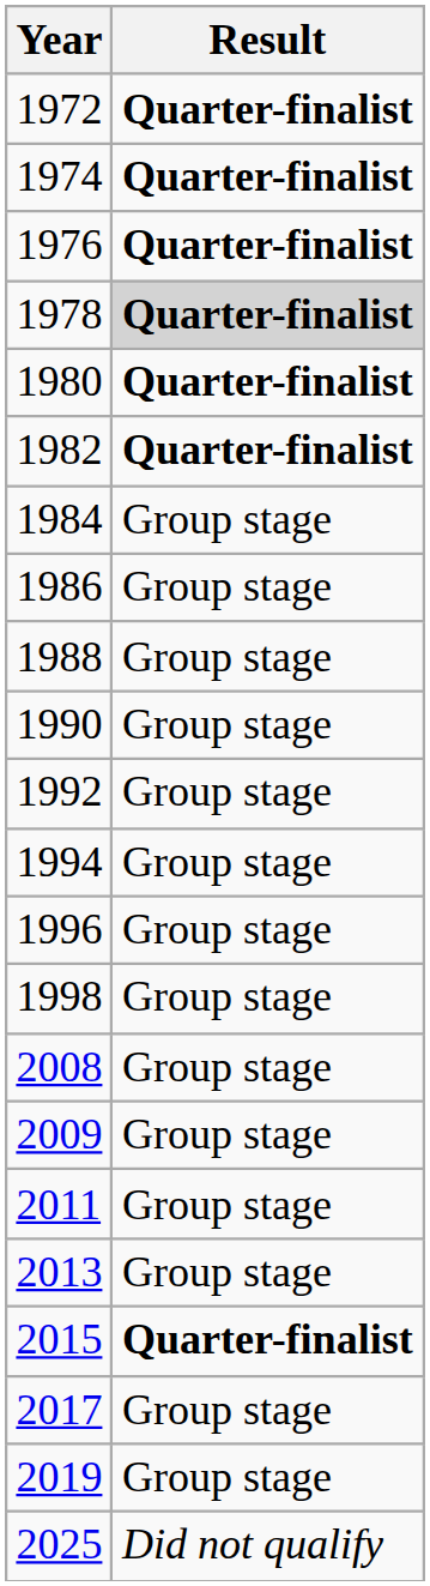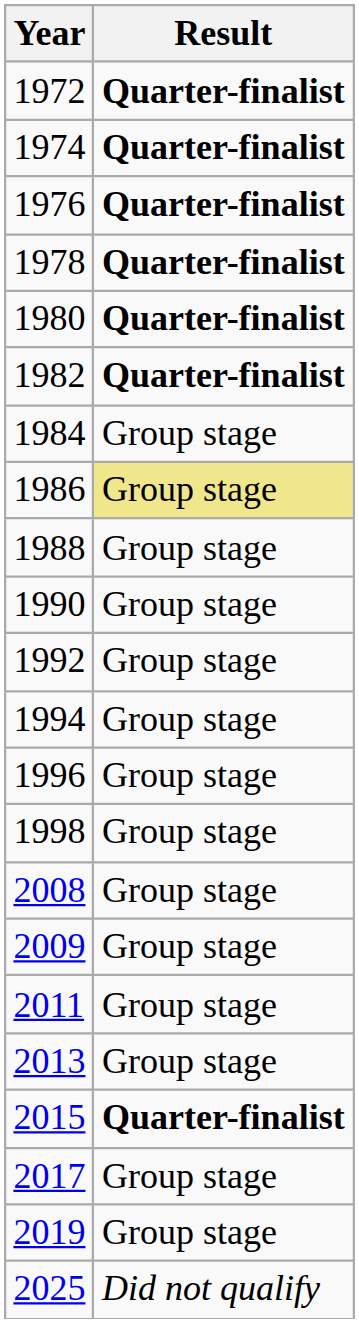1978 | Result: lightgrey background -> no background
1986 | Result: no background -> khaki background
